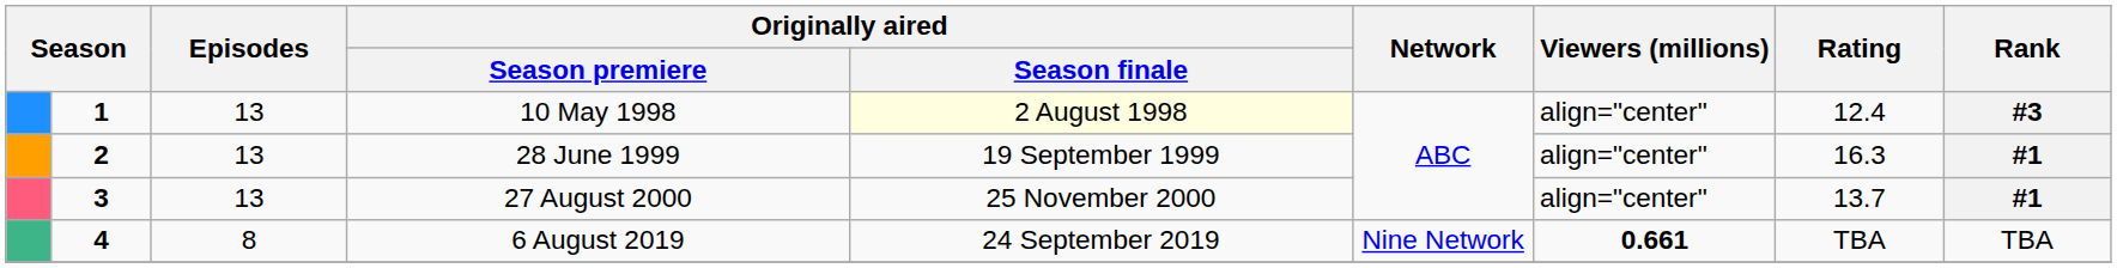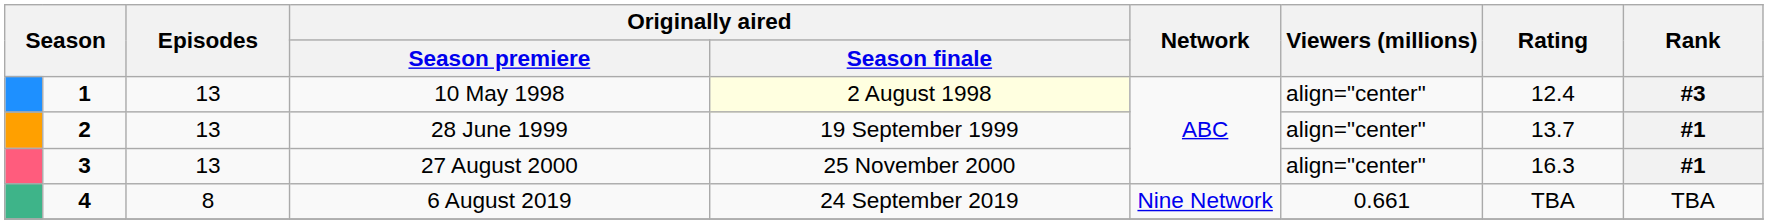28 June 1999 | Rating: 16.3 -> 13.7
27 August 2000 | Rating: 13.7 -> 16.3
6 August 2019 | Viewers (millions): bold -> normal
